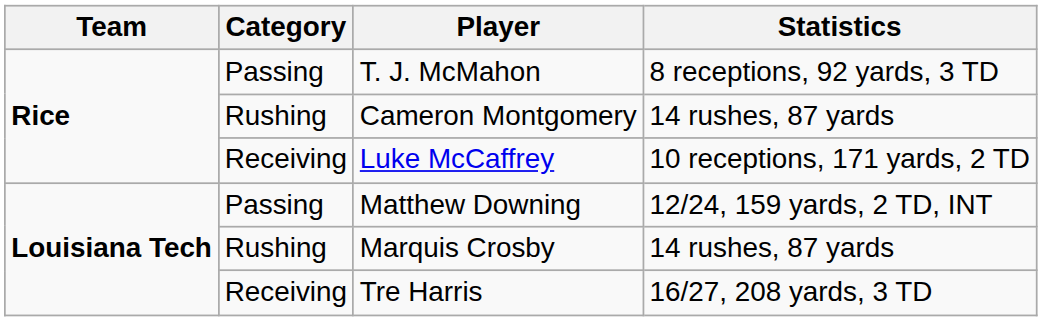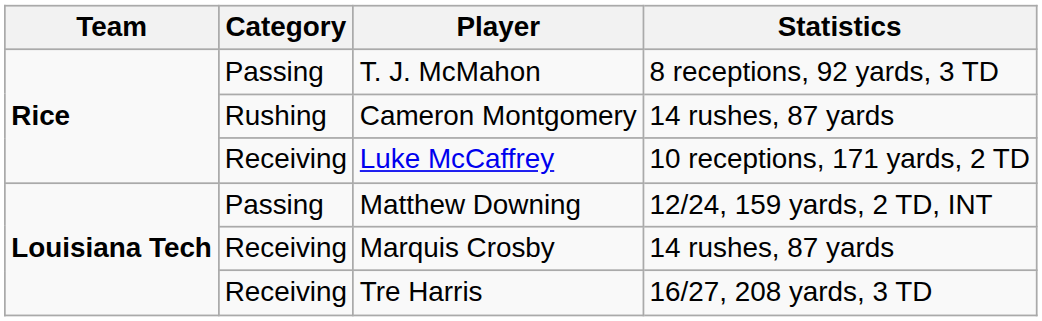Marquis Crosby | Category: Rushing -> Receiving
